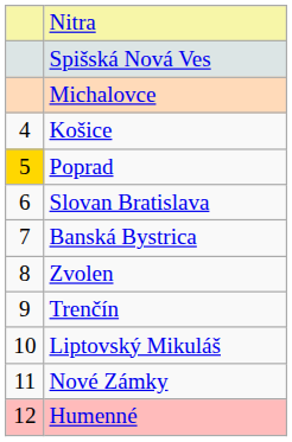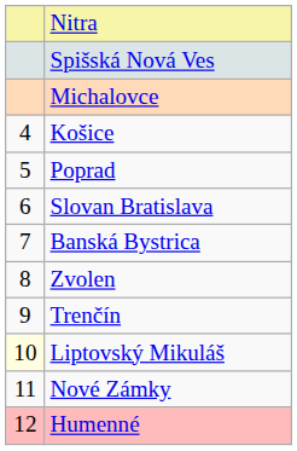Poprad | column 1: gold background -> no background
Liptovský Mikuláš | column 1: no background -> lightyellow background
